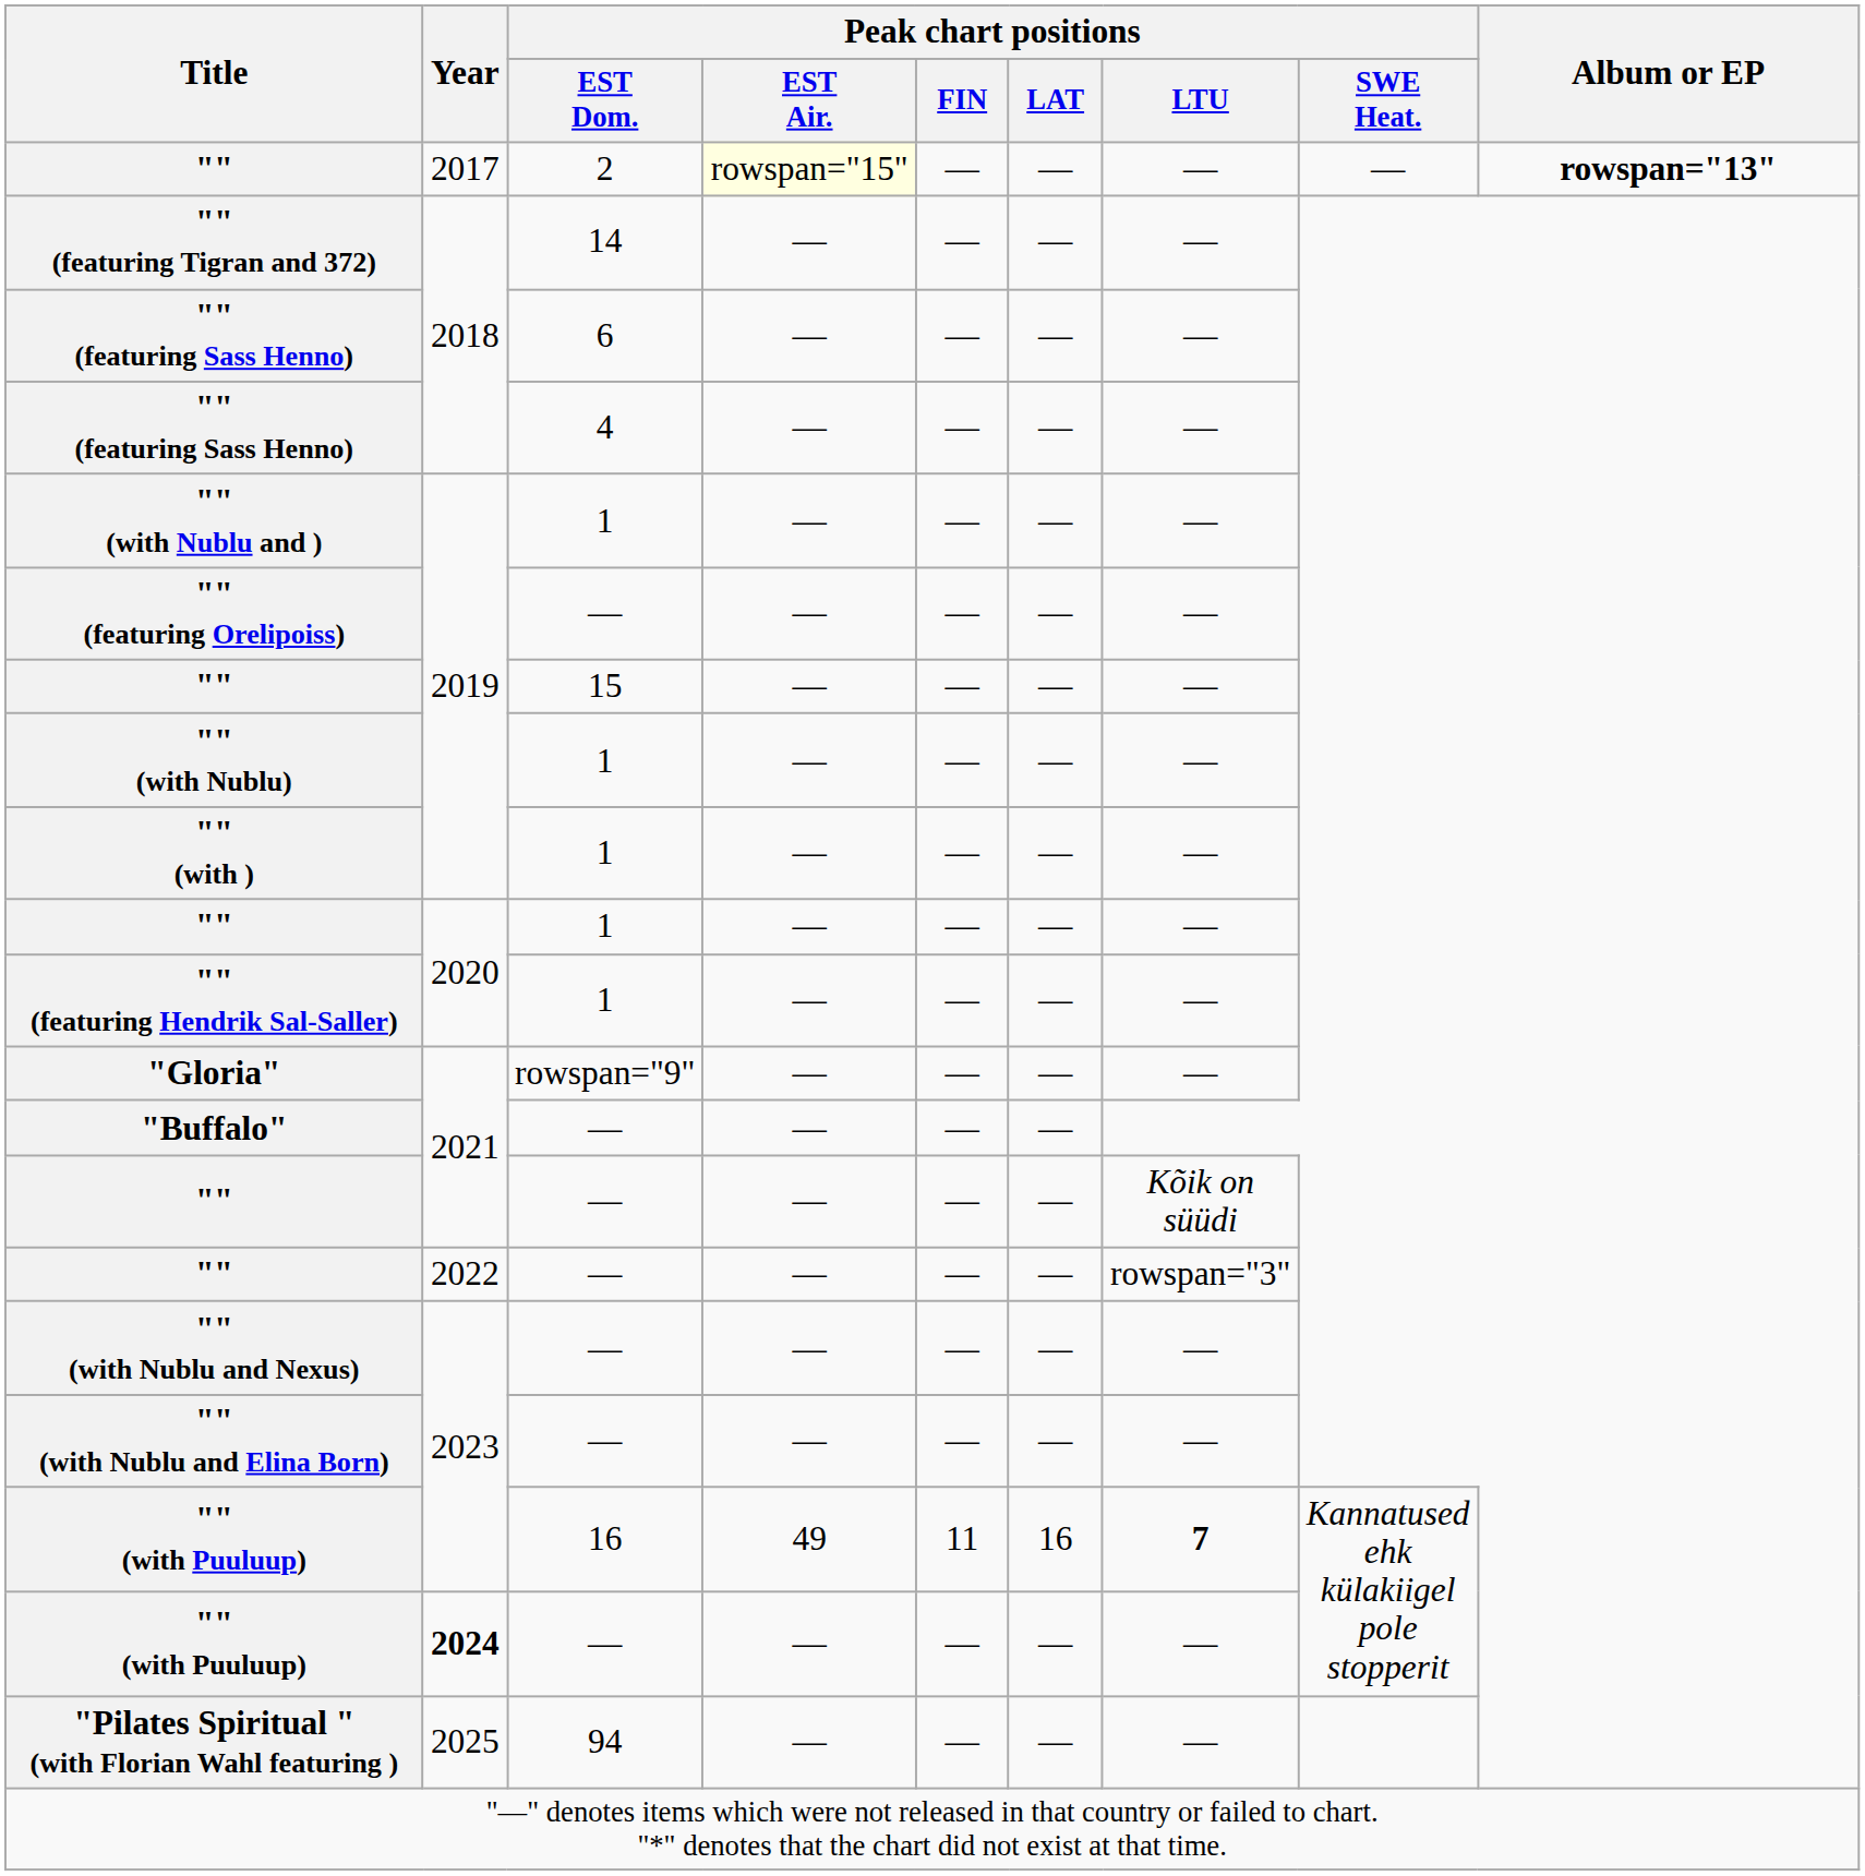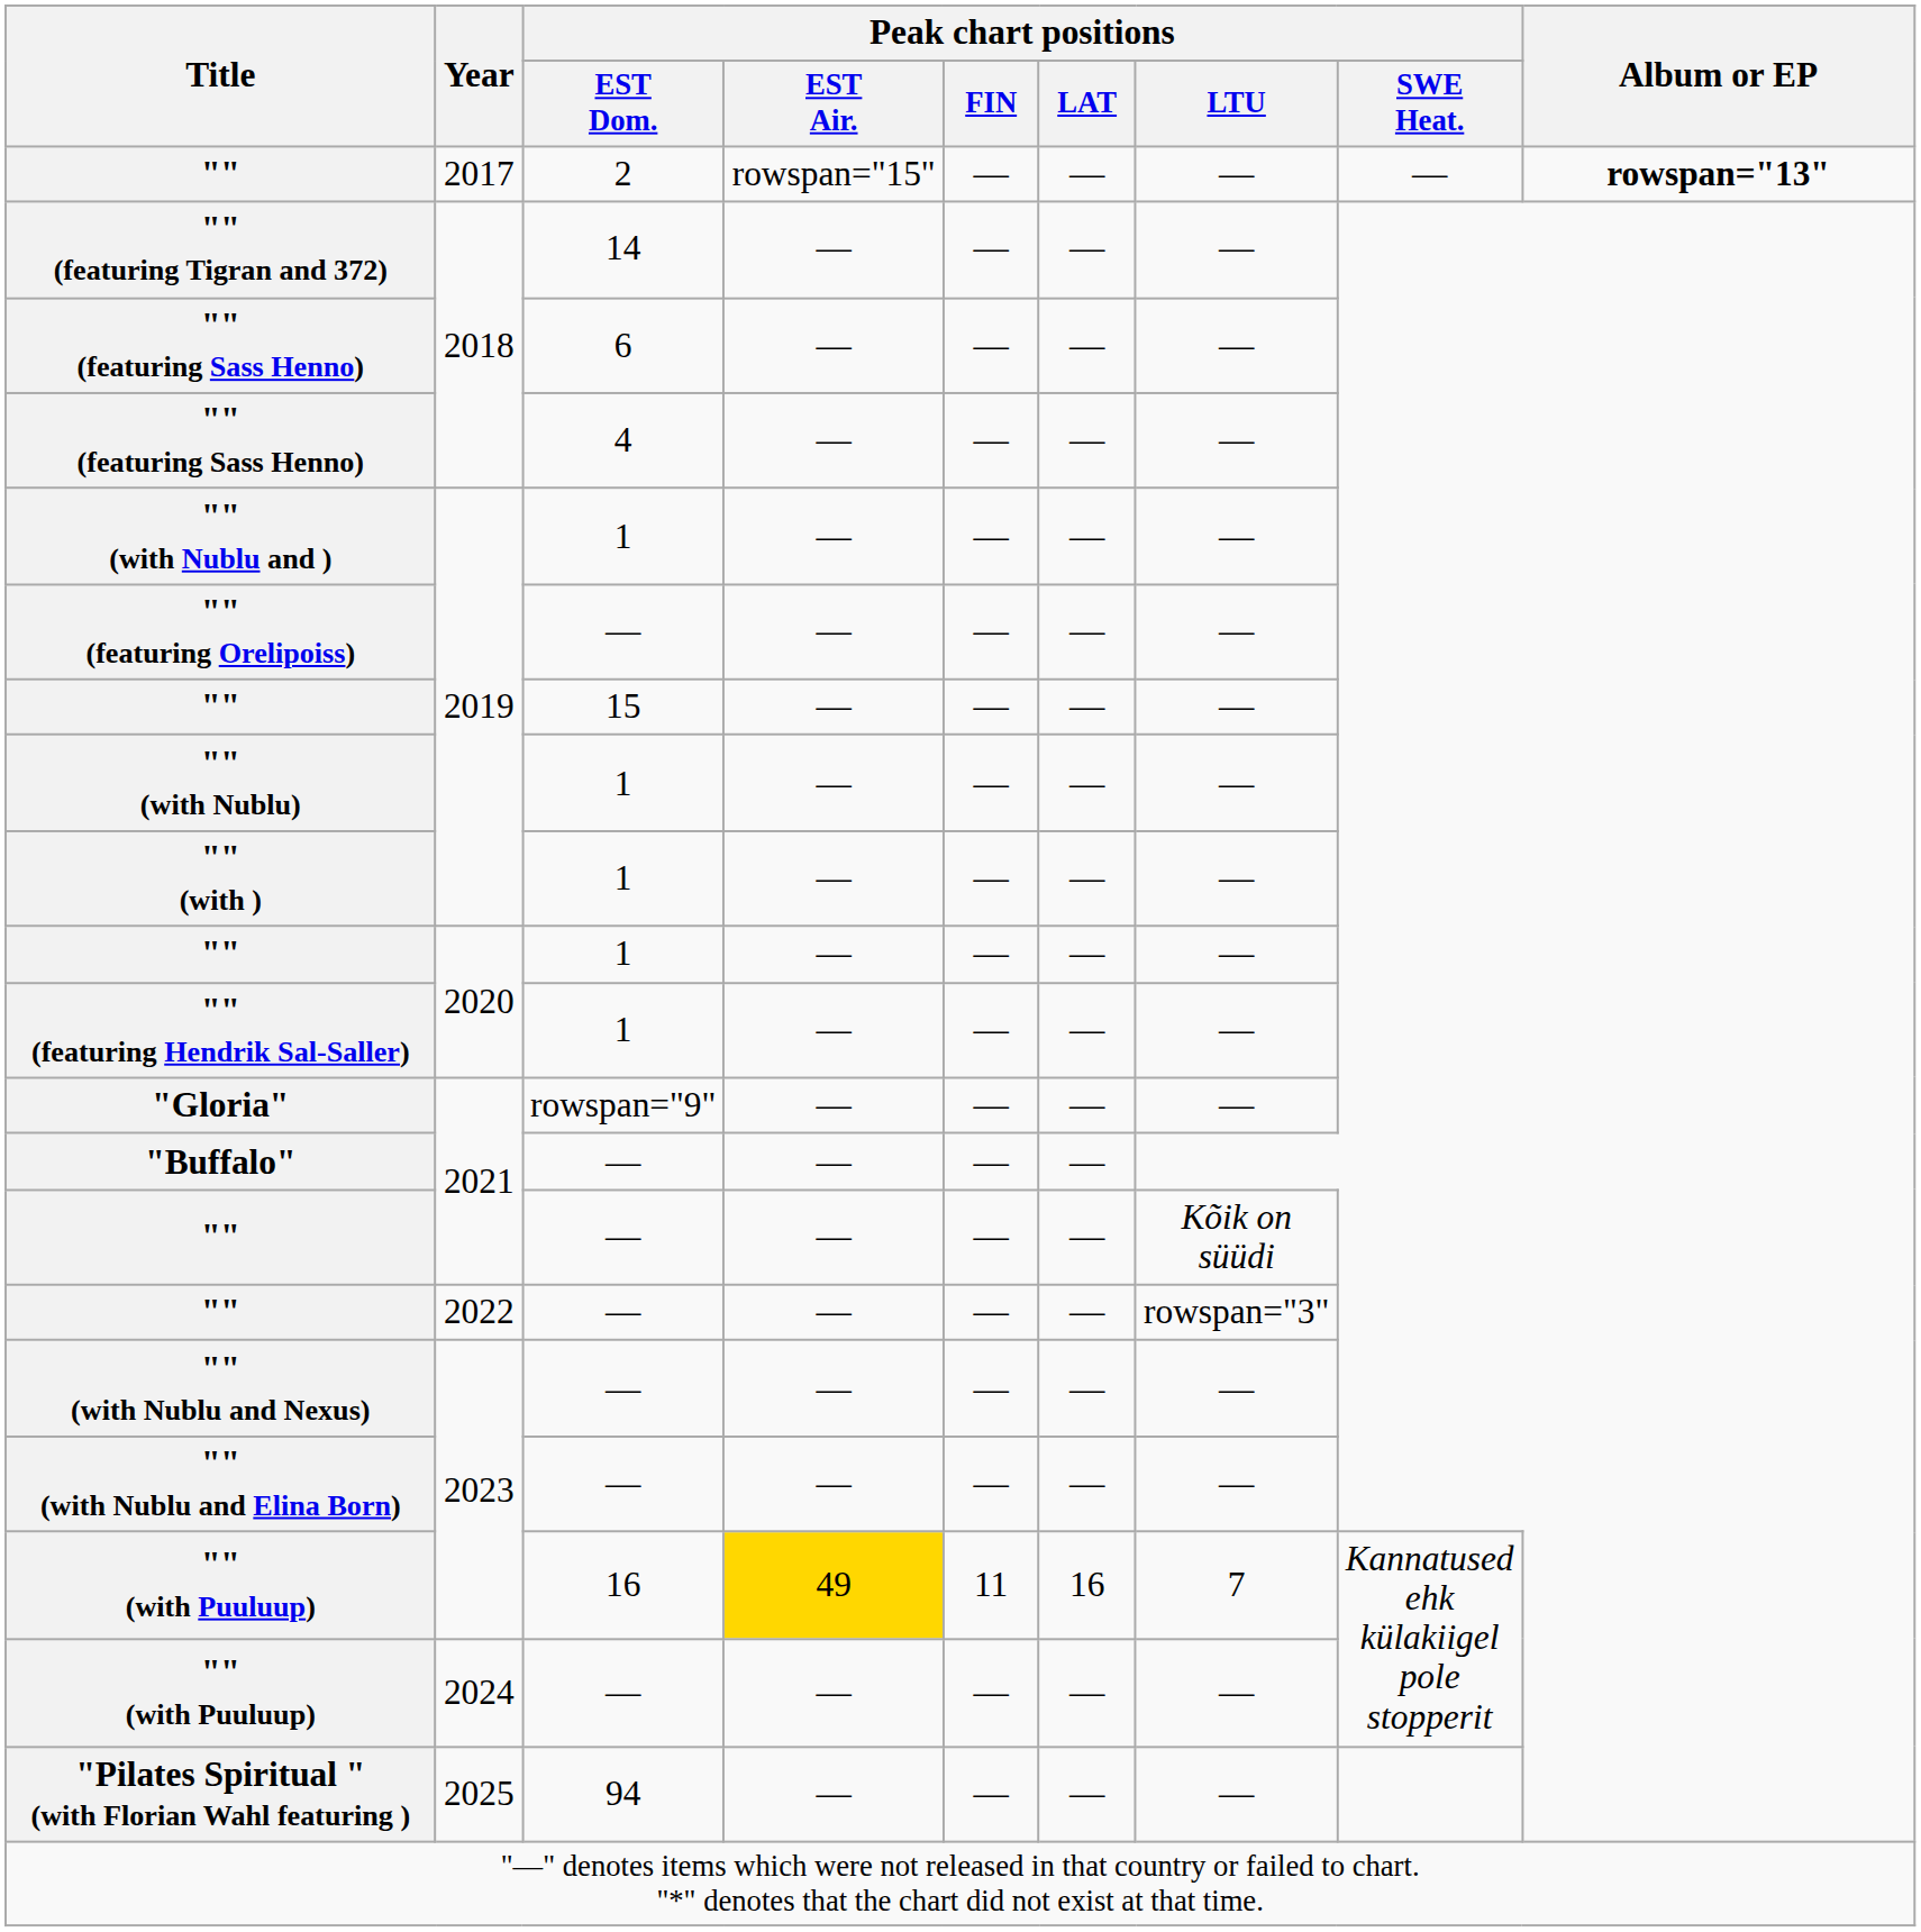"" / 2 | Peak chart positions / EST Air.: lightyellow background -> no background
"" (with Puuluup) / 16 | Peak chart positions / EST Air.: no background -> gold background
"" (with Puuluup) / 16 | Peak chart positions / LTU: bold -> normal
"" (with Puuluup) / — | Year: bold -> normal
